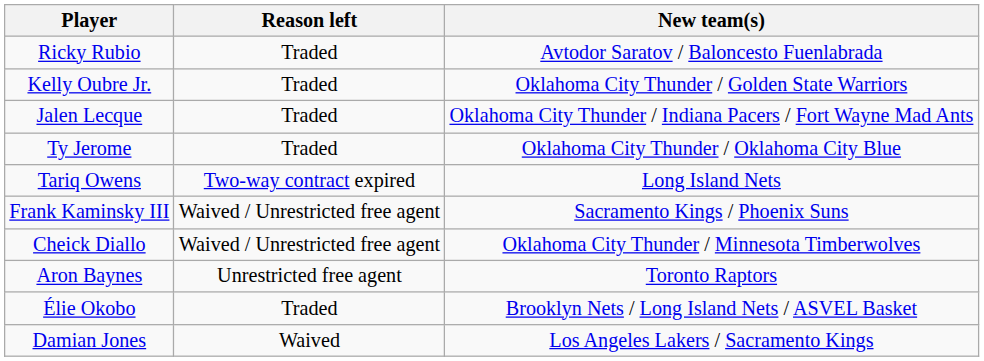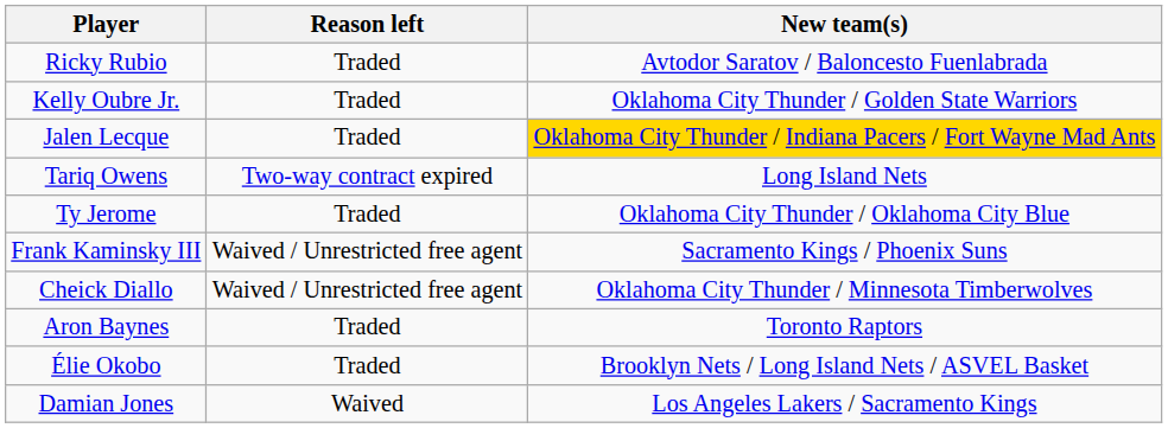Jalen Lecque | New team(s): no background -> gold background
rows swapped: Ty Jerome <-> Tariq Owens
Aron Baynes | Reason left: Unrestricted free agent -> Traded
